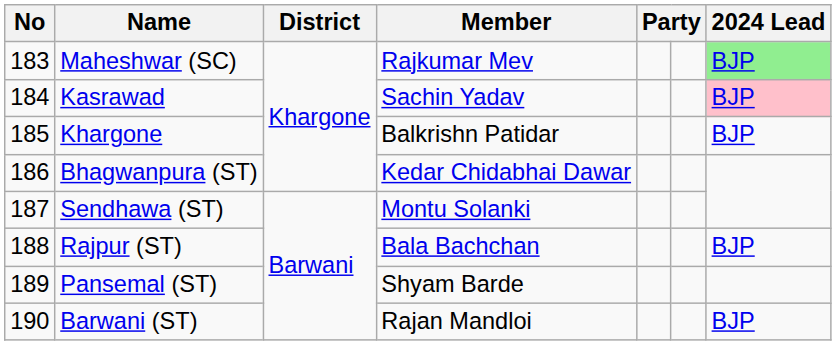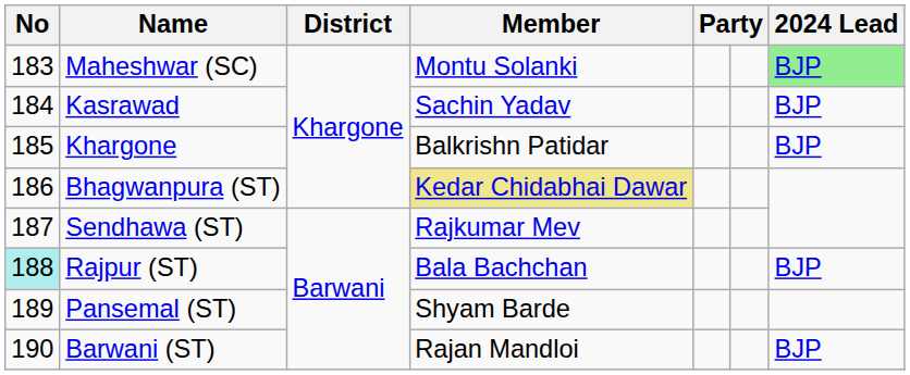Maheshwar (SC) | Member: Rajkumar Mev -> Montu Solanki
Kasrawad | column 7: pink background -> no background
Bhagwanpura (ST) | Member: no background -> khaki background
Sendhawa (ST) | Member: Montu Solanki -> Rajkumar Mev
Rajpur (ST) | No: no background -> paleturquoise background
